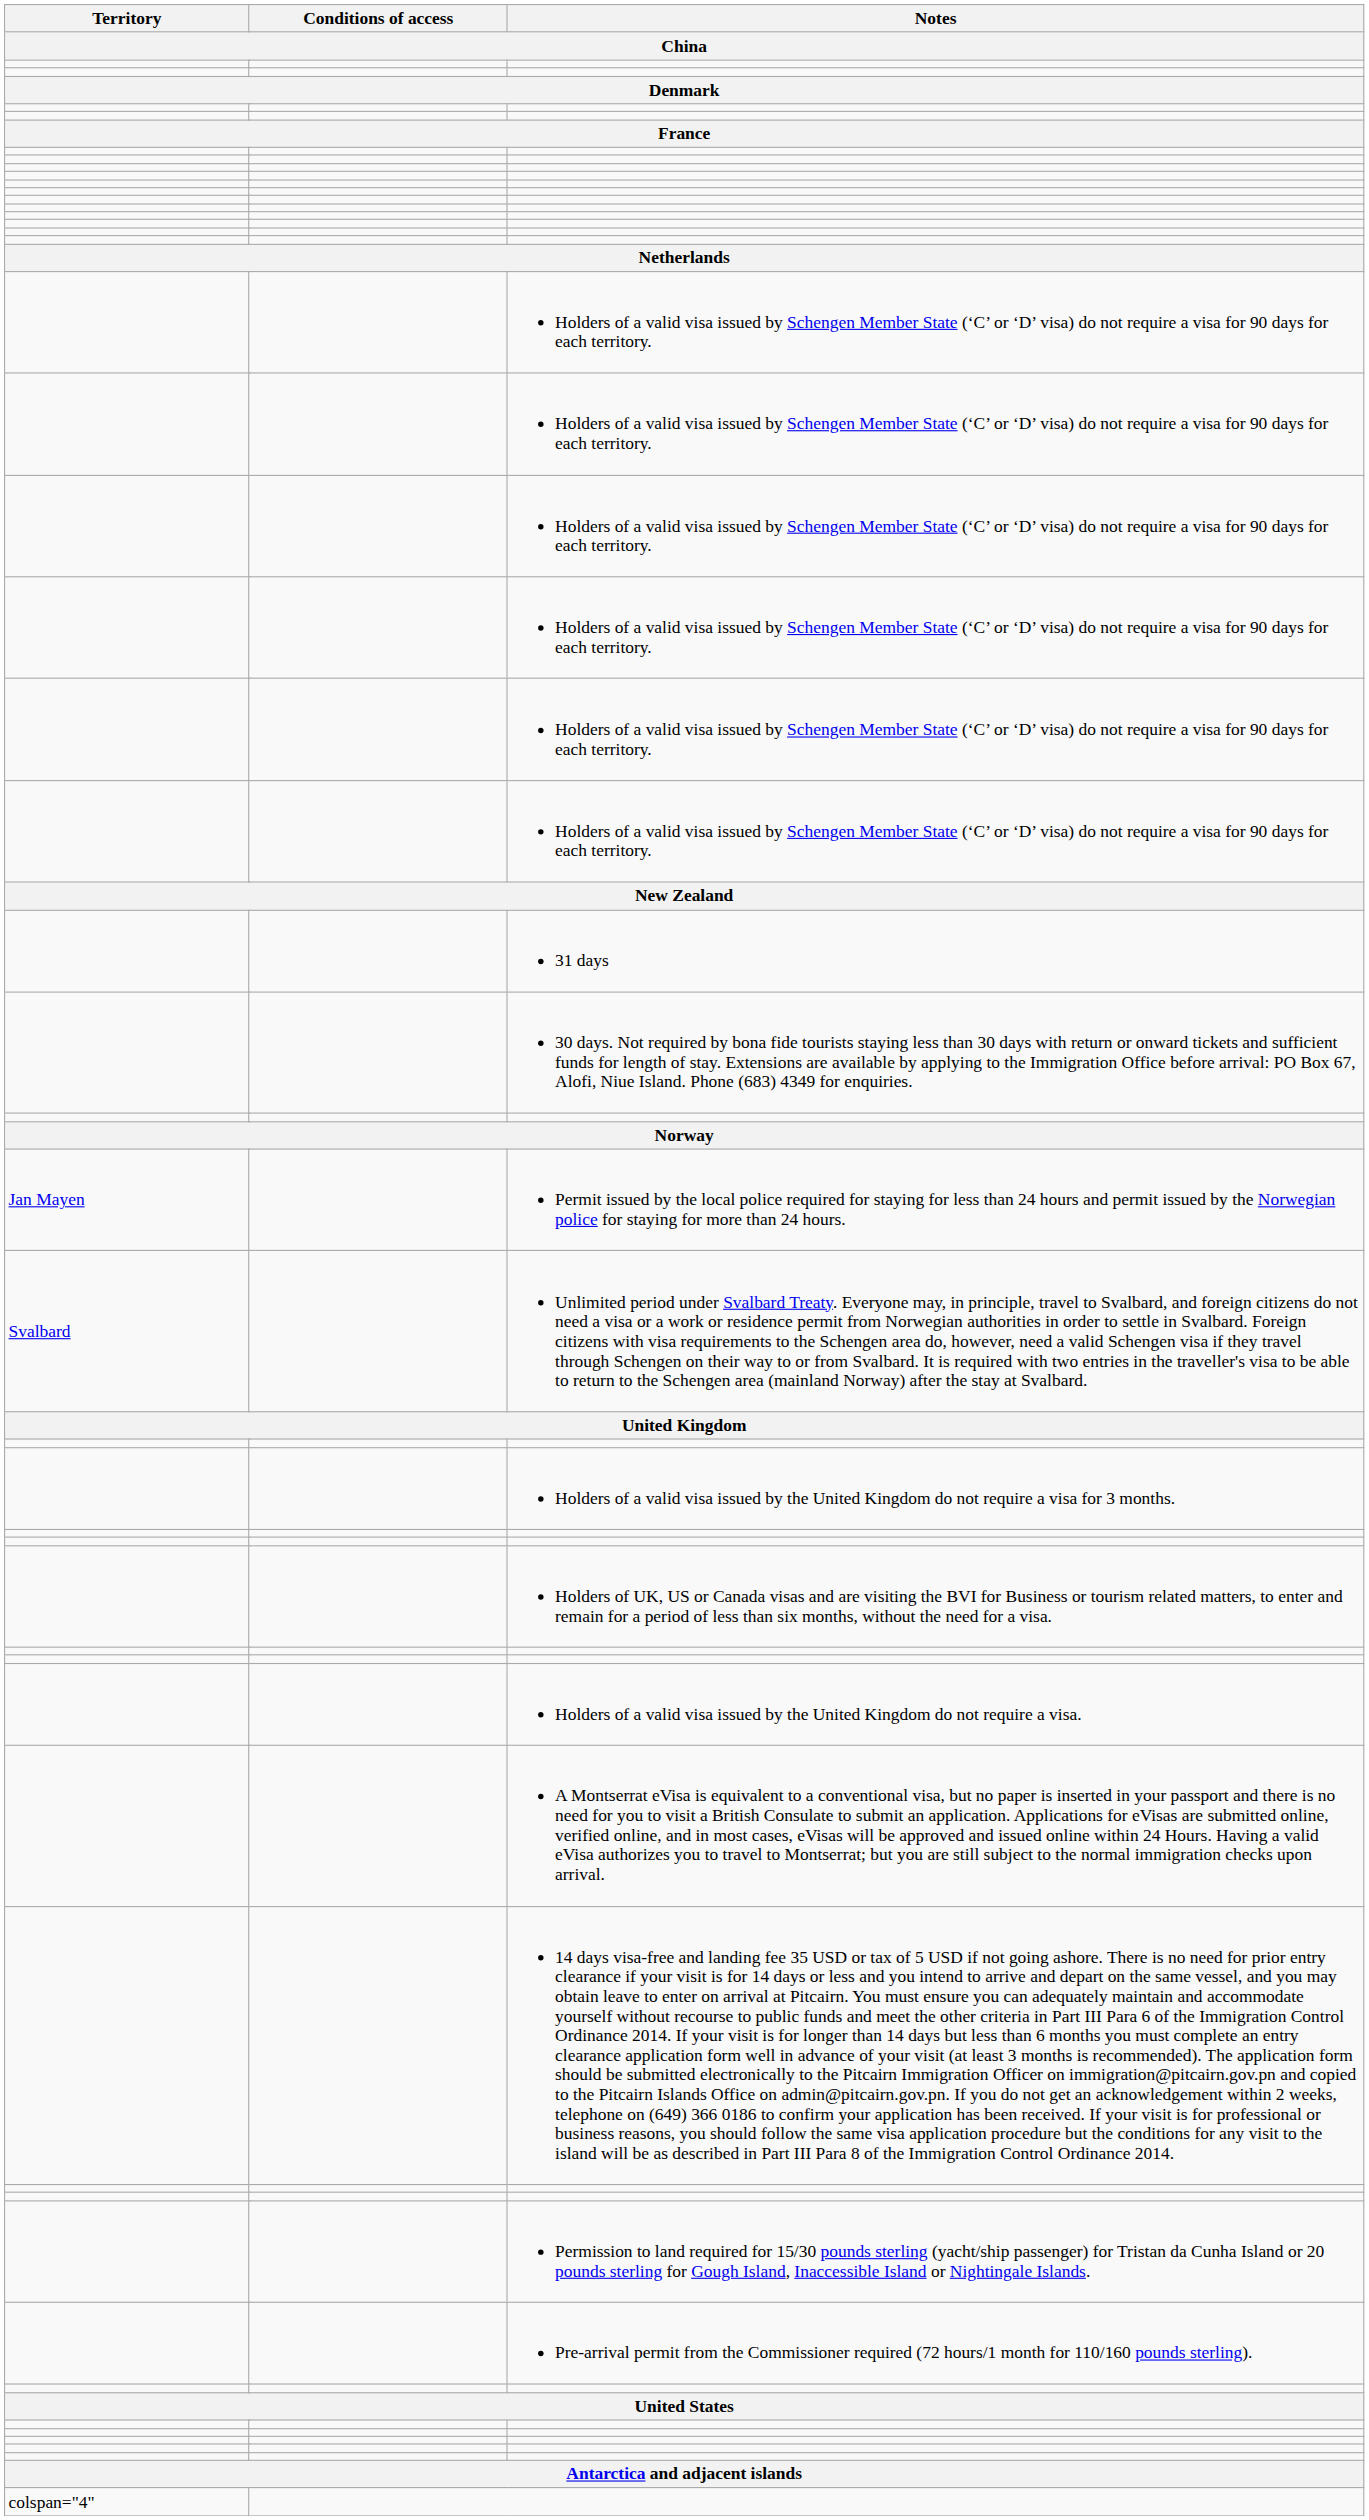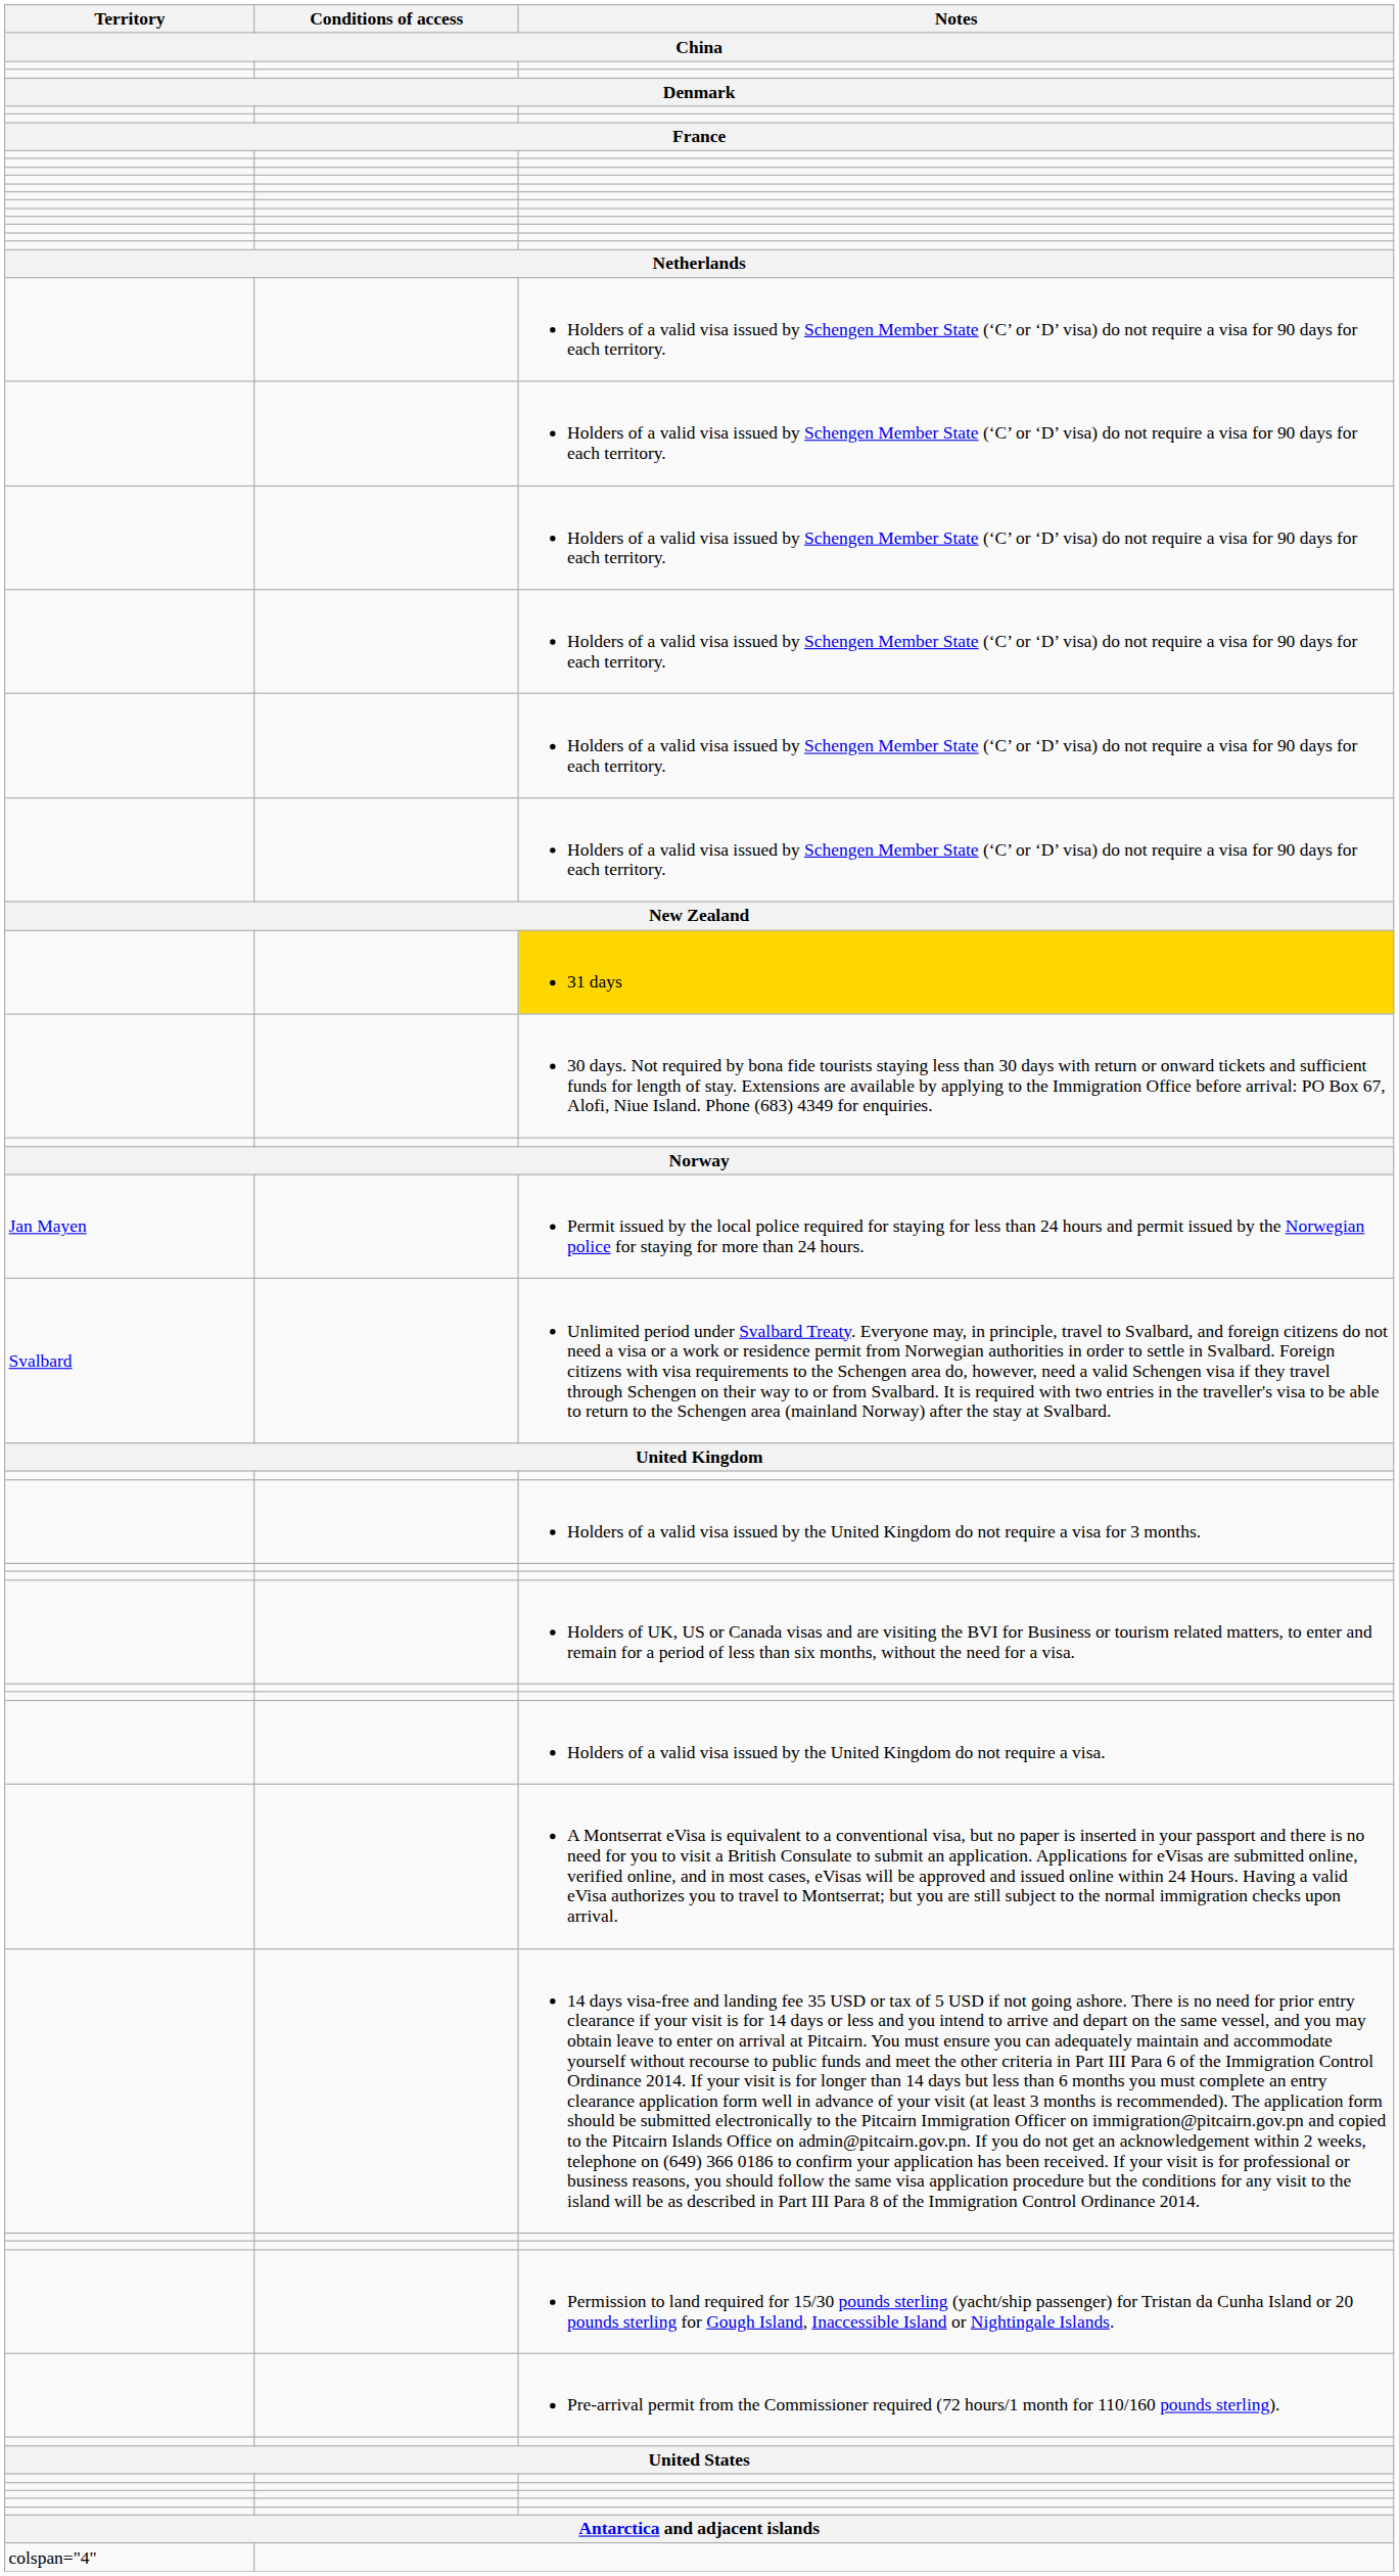31 days | Notes: no background -> gold background
